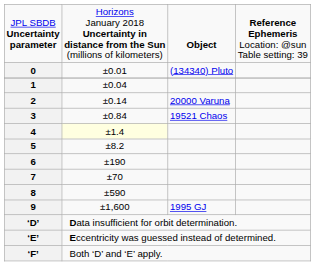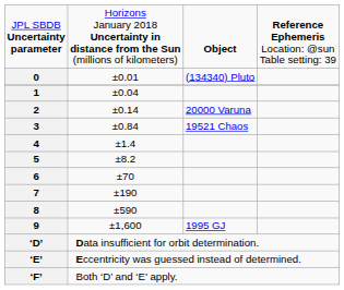4 | column 2: lightyellow background -> no background
6 | column 2: ±190 -> ±70
7 | column 2: ±70 -> ±190
